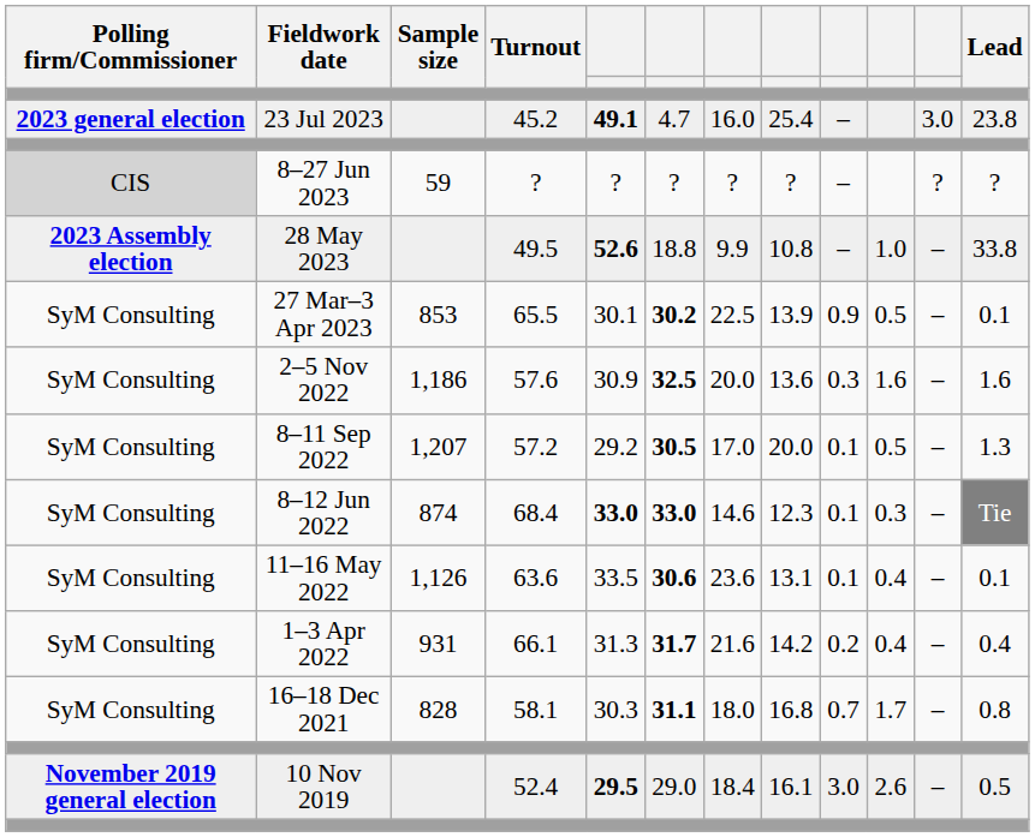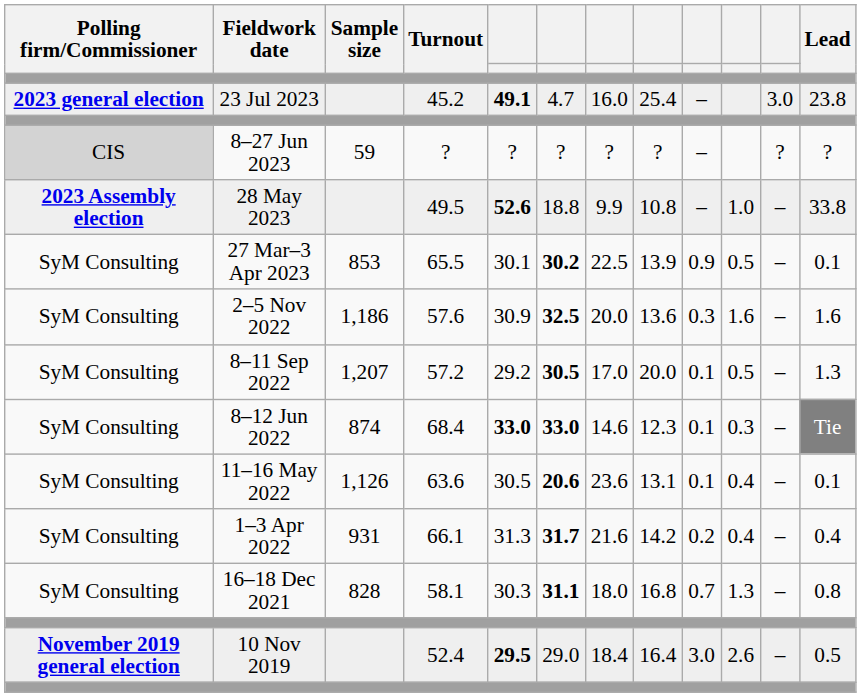11–16 May 2022 | column 5: 33.5 -> 30.5
11–16 May 2022 | column 6: 30.6 -> 20.6
16–18 Dec 2021 | column 10: 1.7 -> 1.3
10 Nov 2019 | column 8: 16.1 -> 16.4
